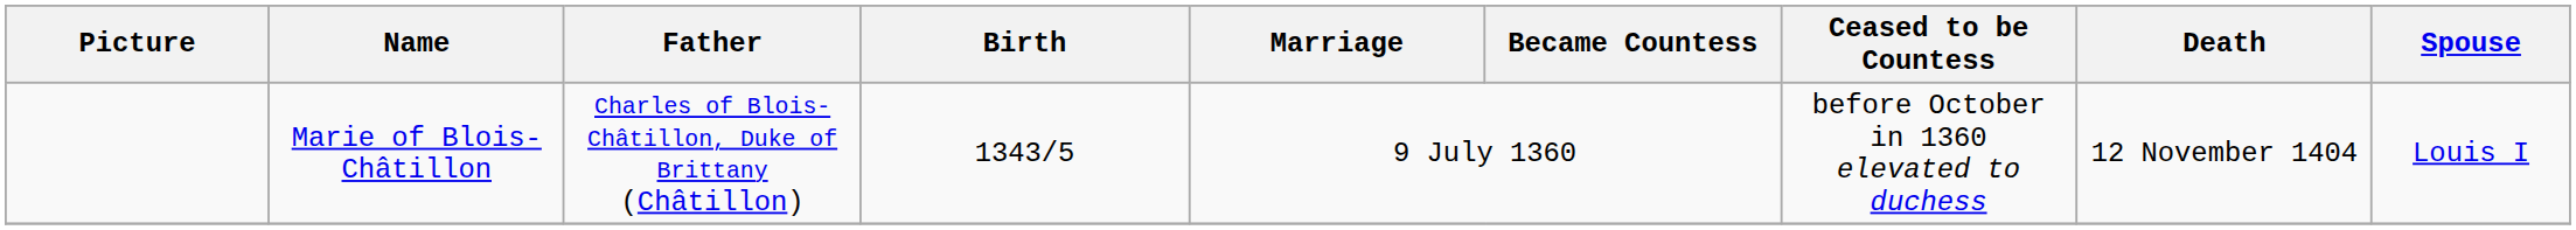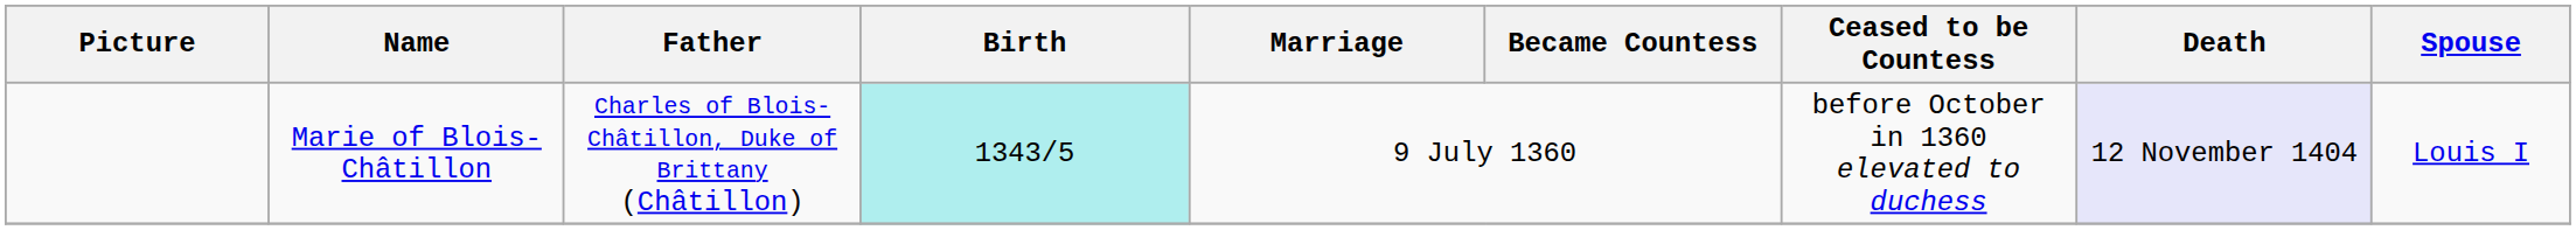Marie of Blois-Châtillon | Birth: no background -> paleturquoise background
Marie of Blois-Châtillon | Death: no background -> lavender background
